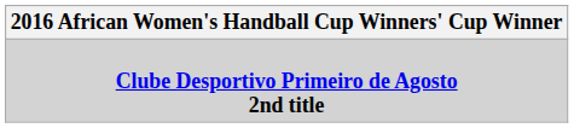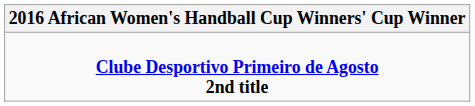row 2 | column 1: lightgrey background -> no background
